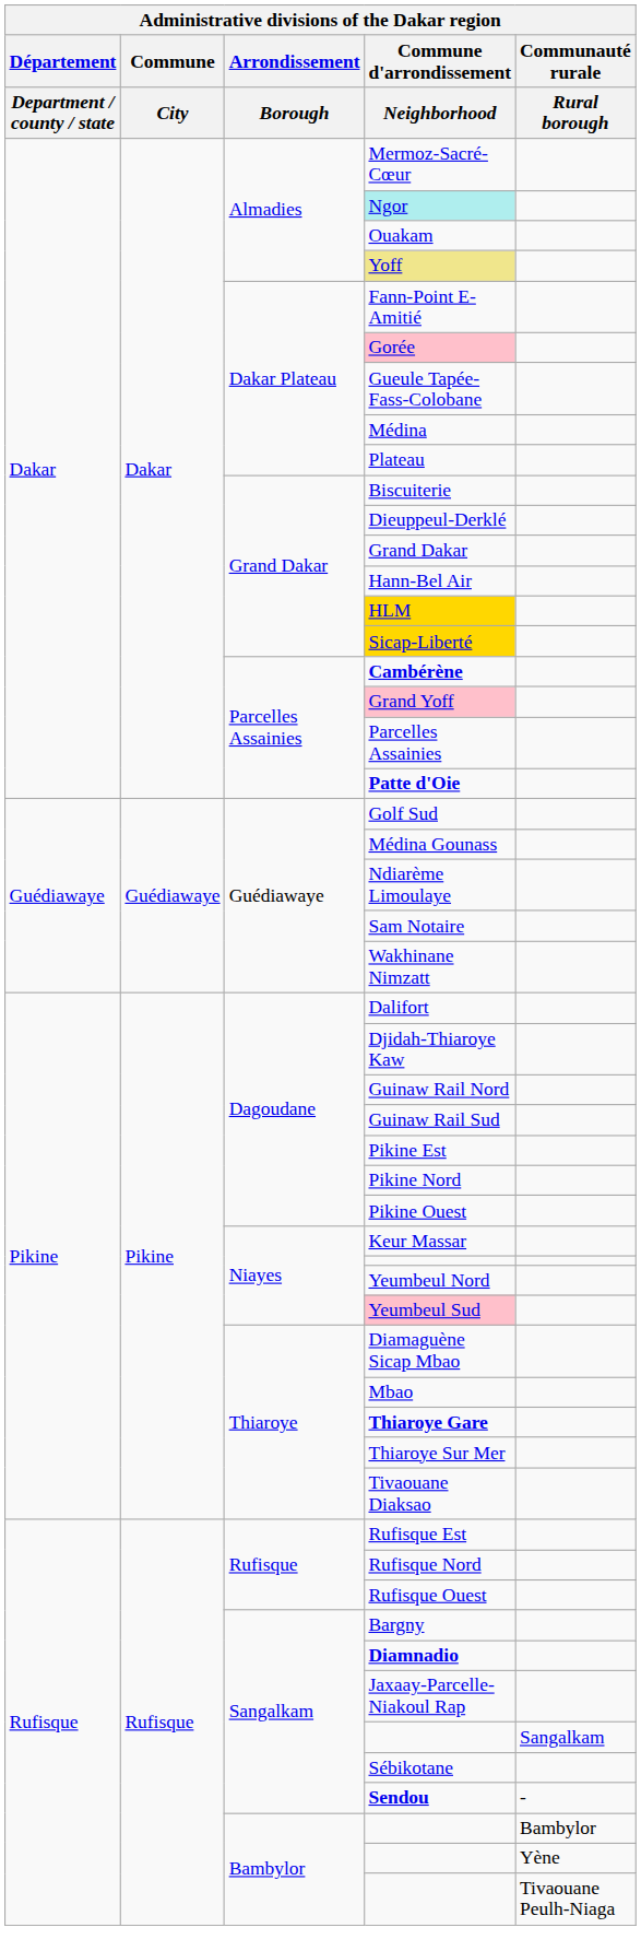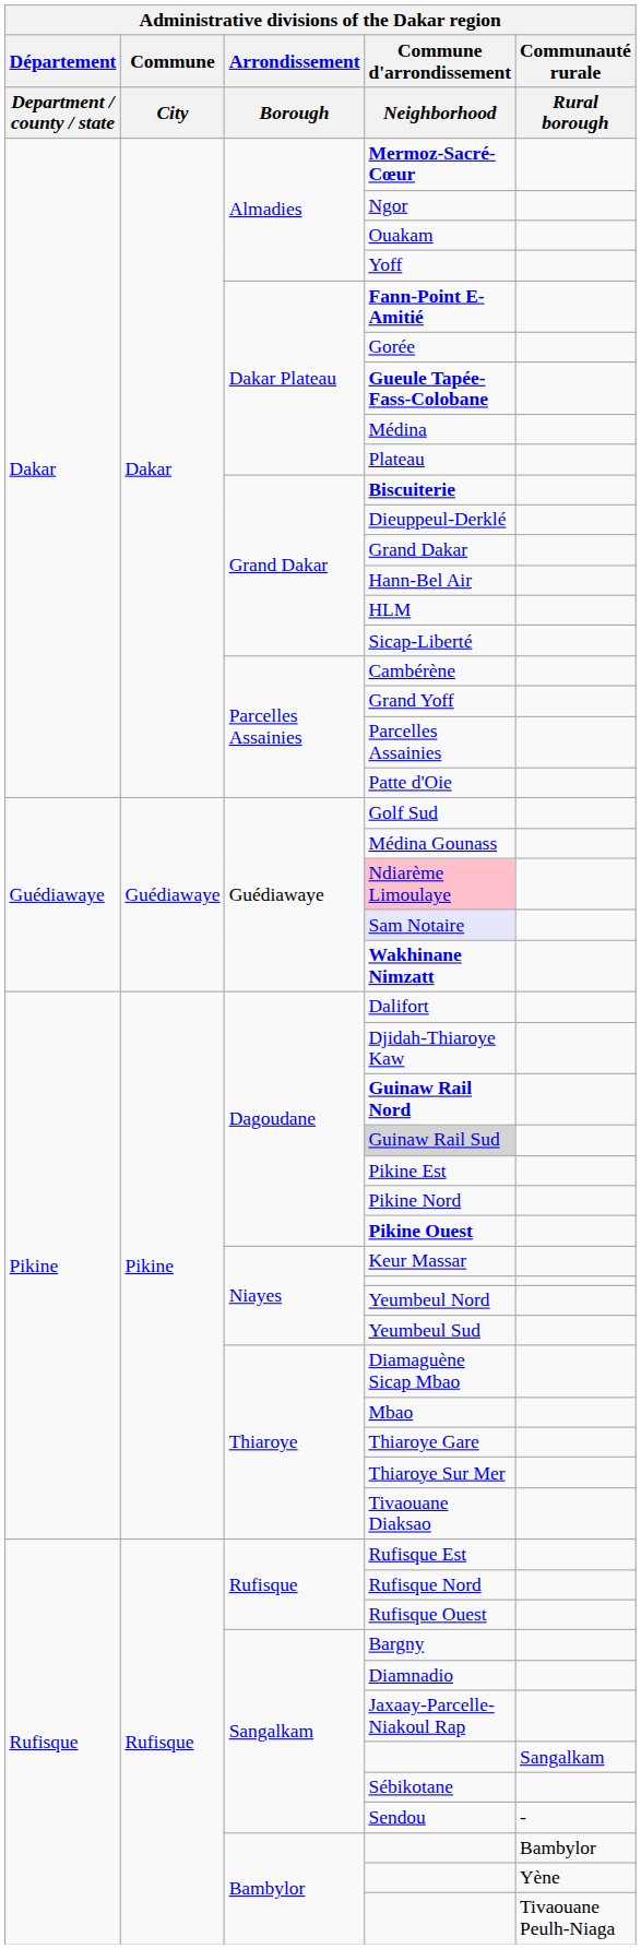Mermoz-Sacré-Cœur | Commune d'arrondissement / Neighborhood: normal -> bold
Ngor | Commune d'arrondissement / Neighborhood: paleturquoise background -> no background
Yoff | Commune d'arrondissement / Neighborhood: khaki background -> no background
Fann-Point E-Amitié | Commune d'arrondissement / Neighborhood: normal -> bold
Gorée | Commune d'arrondissement / Neighborhood: pink background -> no background
Gueule Tapée-Fass-Colobane | Commune d'arrondissement / Neighborhood: normal -> bold
Biscuiterie | Commune d'arrondissement / Neighborhood: normal -> bold
HLM | Commune d'arrondissement / Neighborhood: gold background -> no background
Sicap-Liberté | Commune d'arrondissement / Neighborhood: gold background -> no background
Cambérène | Commune d'arrondissement / Neighborhood: bold -> normal
Grand Yoff | Commune d'arrondissement / Neighborhood: pink background -> no background
Patte d'Oie | Commune d'arrondissement / Neighborhood: bold -> normal
Ndiarème Limoulaye | Commune d'arrondissement / Neighborhood: no background -> pink background
Sam Notaire | Commune d'arrondissement / Neighborhood: no background -> lavender background
Wakhinane Nimzatt | Commune d'arrondissement / Neighborhood: normal -> bold
Guinaw Rail Nord | Commune d'arrondissement / Neighborhood: normal -> bold
Guinaw Rail Sud | Commune d'arrondissement / Neighborhood: no background -> lightgrey background
Pikine Ouest | Commune d'arrondissement / Neighborhood: normal -> bold
Yeumbeul Sud | Commune d'arrondissement / Neighborhood: pink background -> no background
Thiaroye Gare | Commune d'arrondissement / Neighborhood: bold -> normal
Diamnadio | Commune d'arrondissement / Neighborhood: bold -> normal
Sendou | Commune d'arrondissement / Neighborhood: bold -> normal
